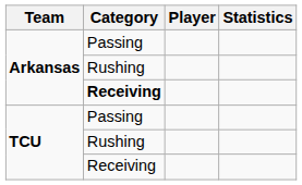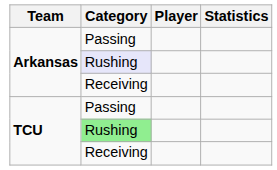Arkansas / Rushing | Category: no background -> lavender background
Arkansas / Receiving | Category: bold -> normal
TCU / Rushing | Category: no background -> lightgreen background
